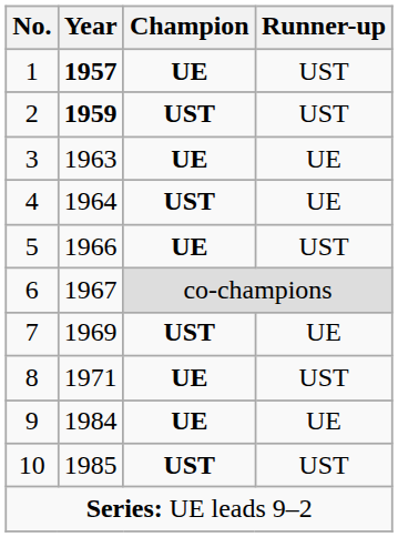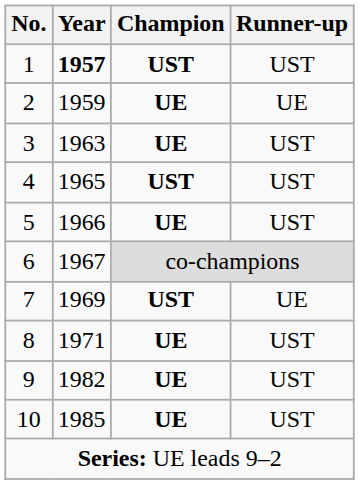1 | Champion: UE -> UST
2 | Year: bold -> normal
2 | Champion: UST -> UE
2 | Runner-up: UST -> UE
3 | Runner-up: UE -> UST
4 | Year: 1964 -> 1965
4 | Runner-up: UE -> UST
9 | Year: 1984 -> 1982
9 | Runner-up: UE -> UST
10 | Champion: UST -> UE
